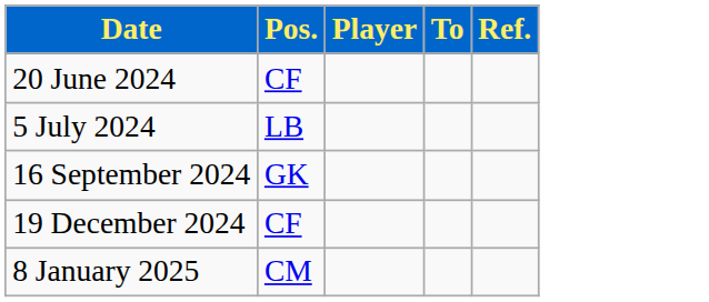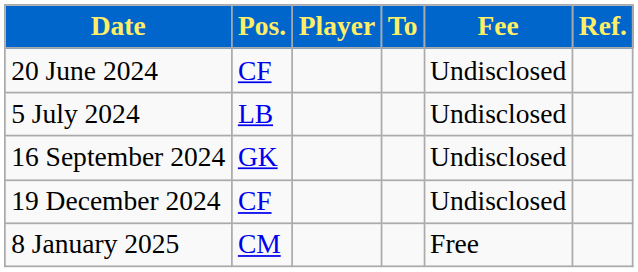+ column: Fee | Undisclosed | Undisclosed | Undisclosed | Undisclosed | Free
